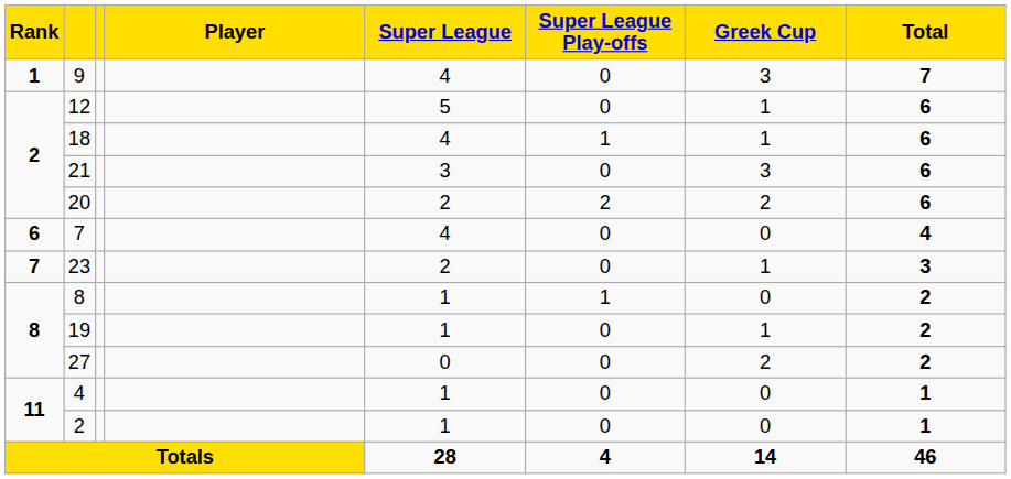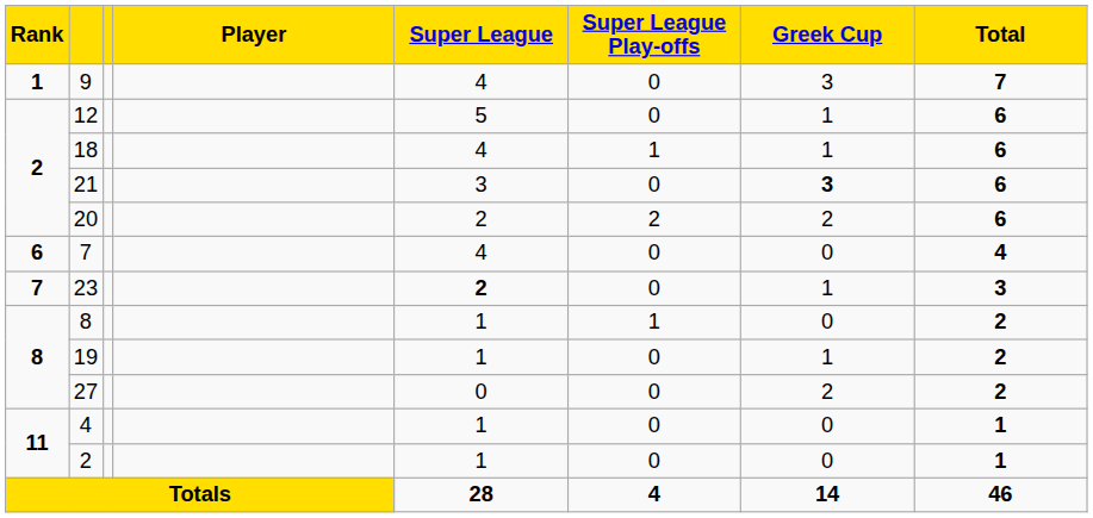21 | Greek Cup: normal -> bold
23 | Super League: normal -> bold
